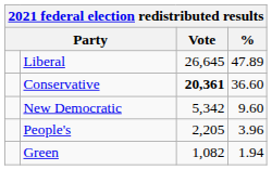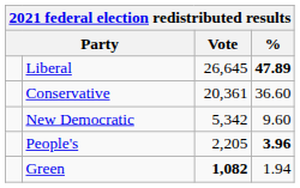Liberal | %: normal -> bold
Conservative | Vote: bold -> normal
People's | %: normal -> bold
Green | Vote: normal -> bold
